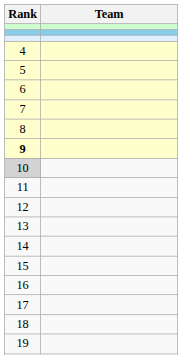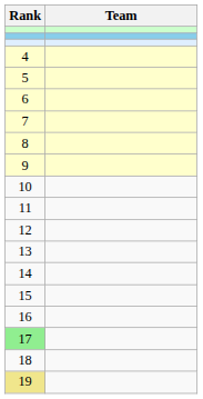row 10 | Rank: bold -> normal
row 11 | Rank: lightgrey background -> no background
row 18 | Rank: no background -> lightgreen background
row 20 | Rank: no background -> khaki background
